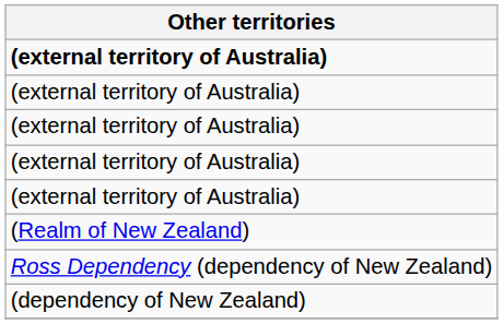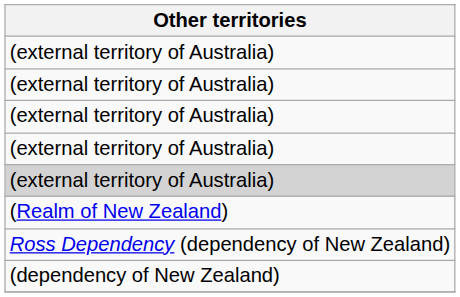row 2 | column 1: bold -> normal
row 6 | column 1: no background -> lightgrey background
